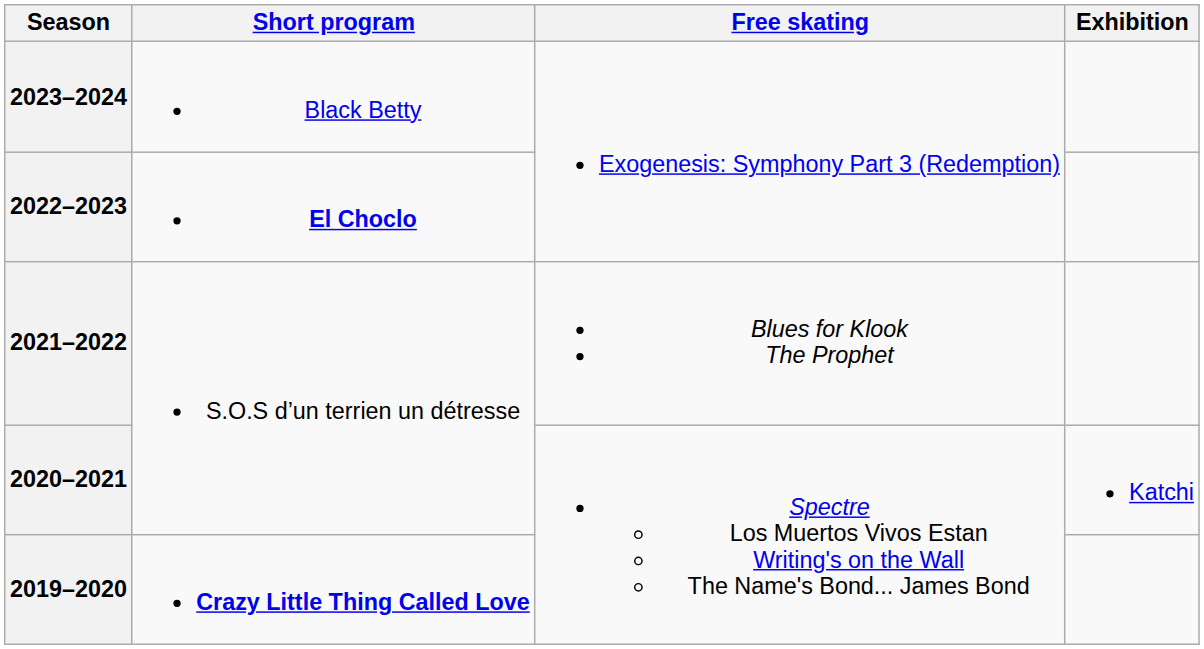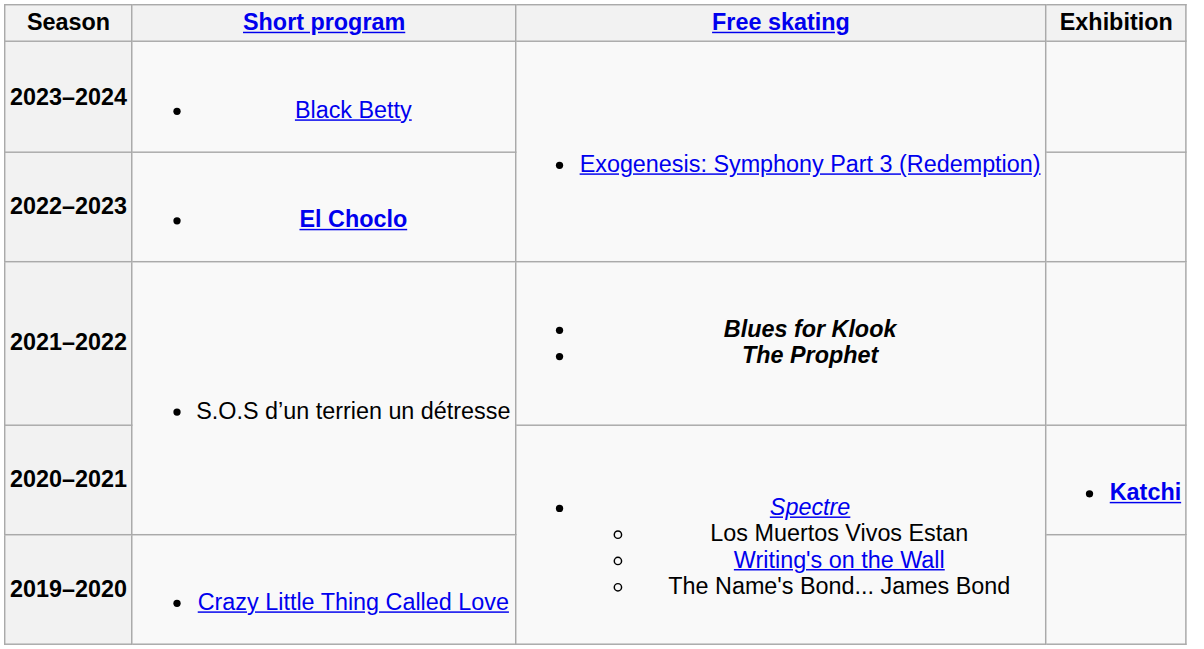2021–2022 | Free skating: normal -> bold
2020–2021 | Exhibition: normal -> bold
2019–2020 | Short program: bold -> normal
